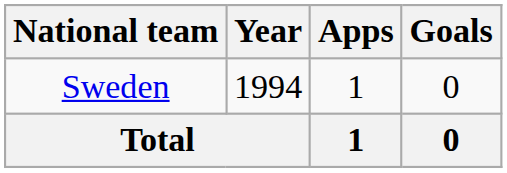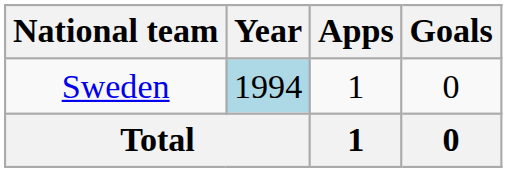Sweden | Year: no background -> lightblue background
